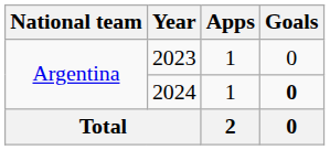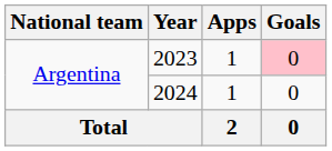2023 | Goals: no background -> pink background
2024 | Goals: bold -> normal
